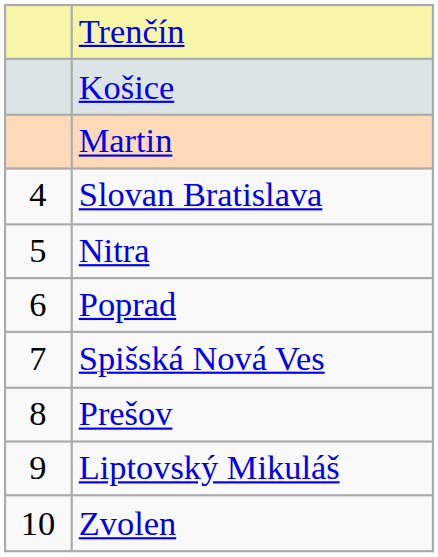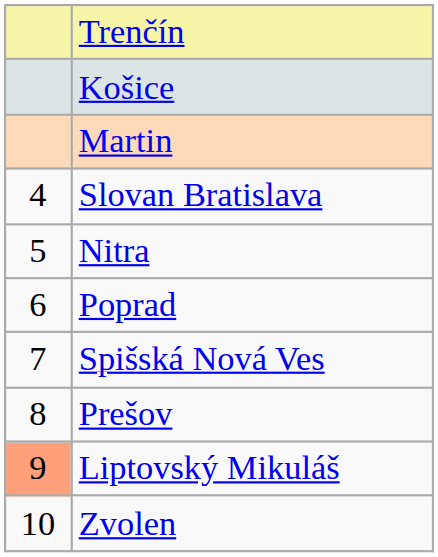Liptovský Mikuláš | column 1: no background -> lightsalmon background
